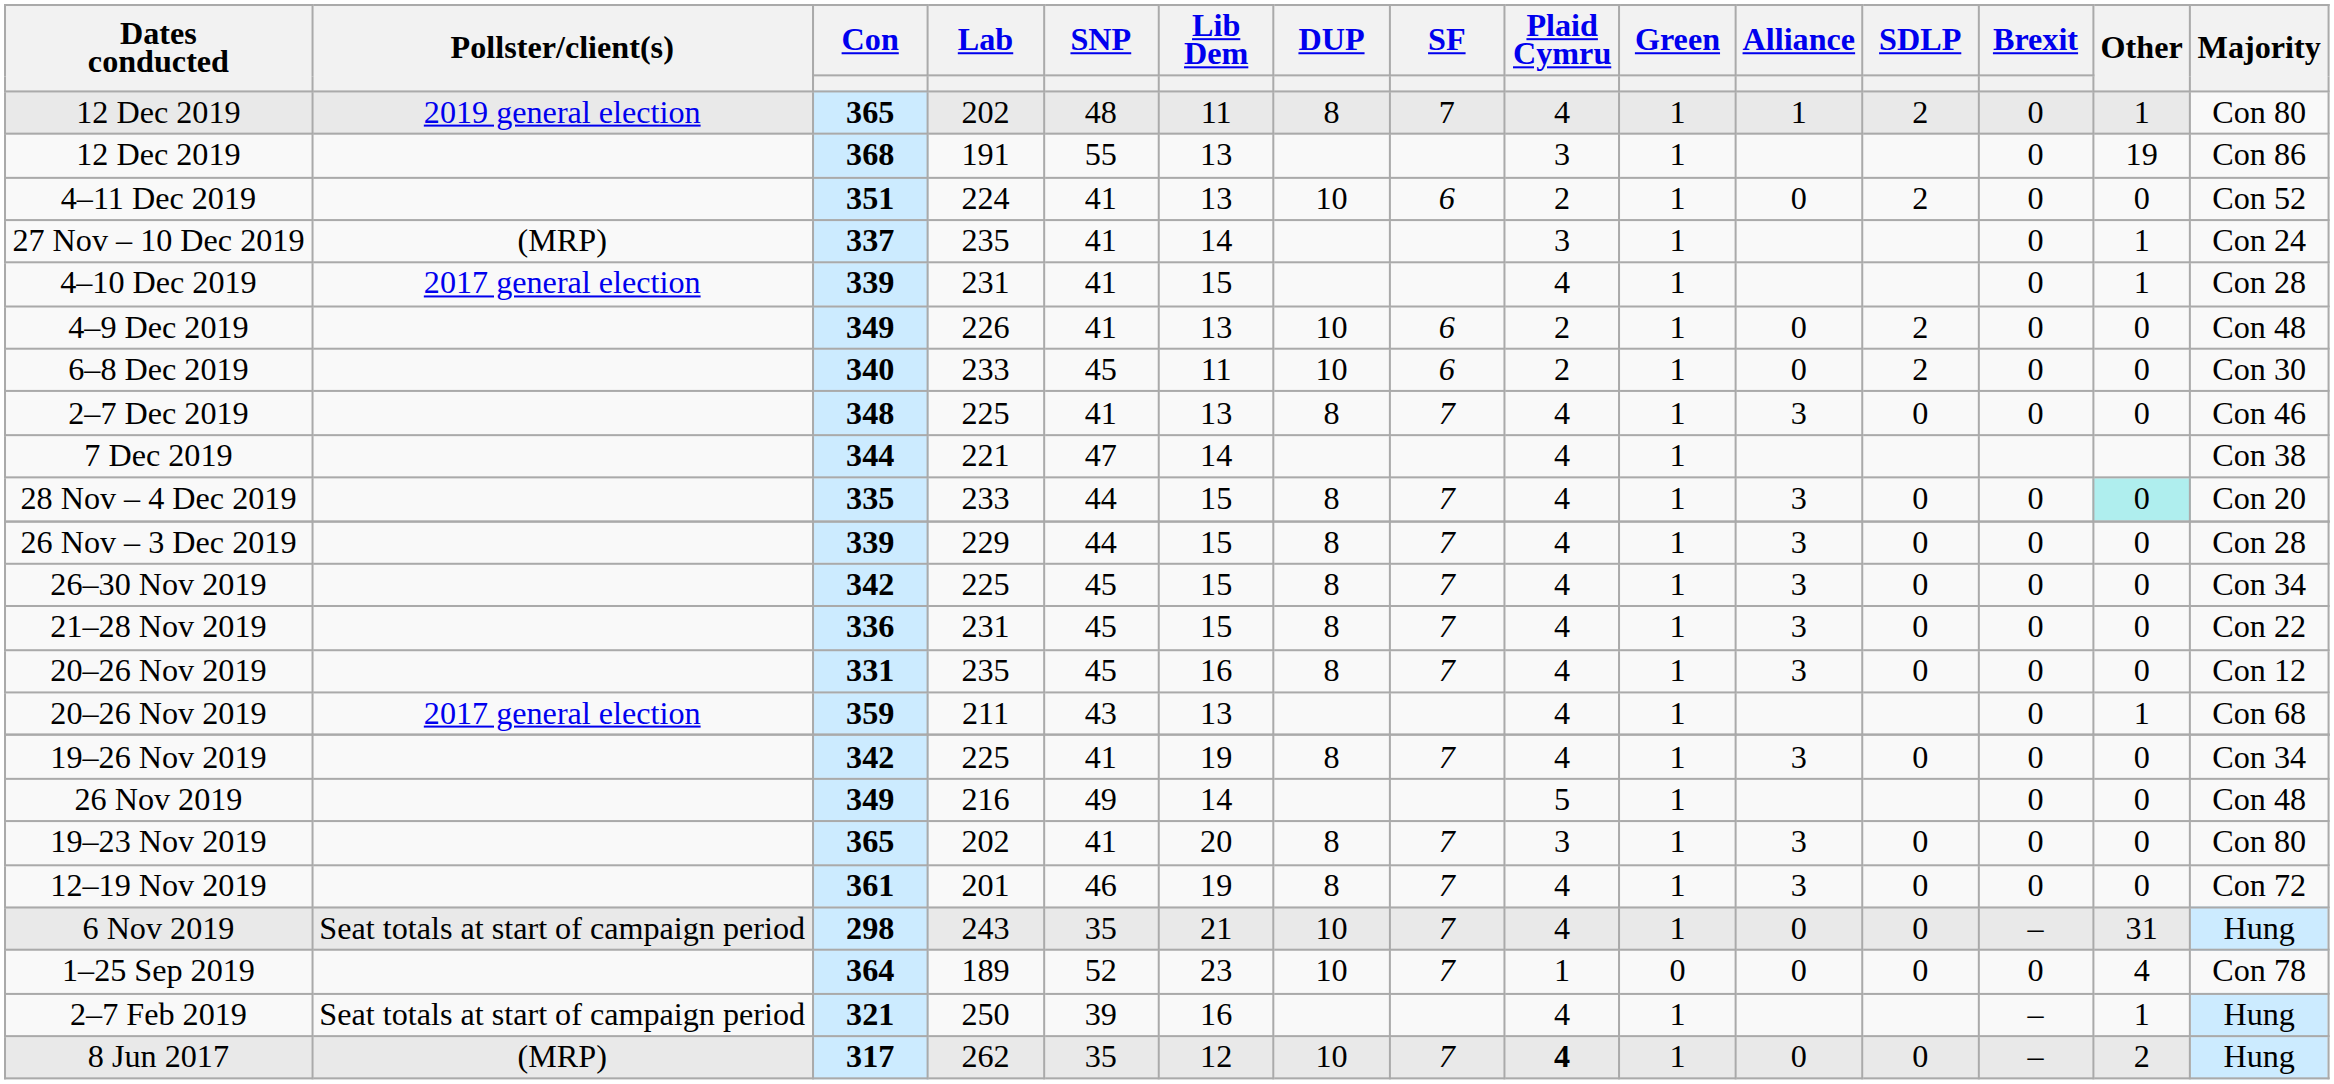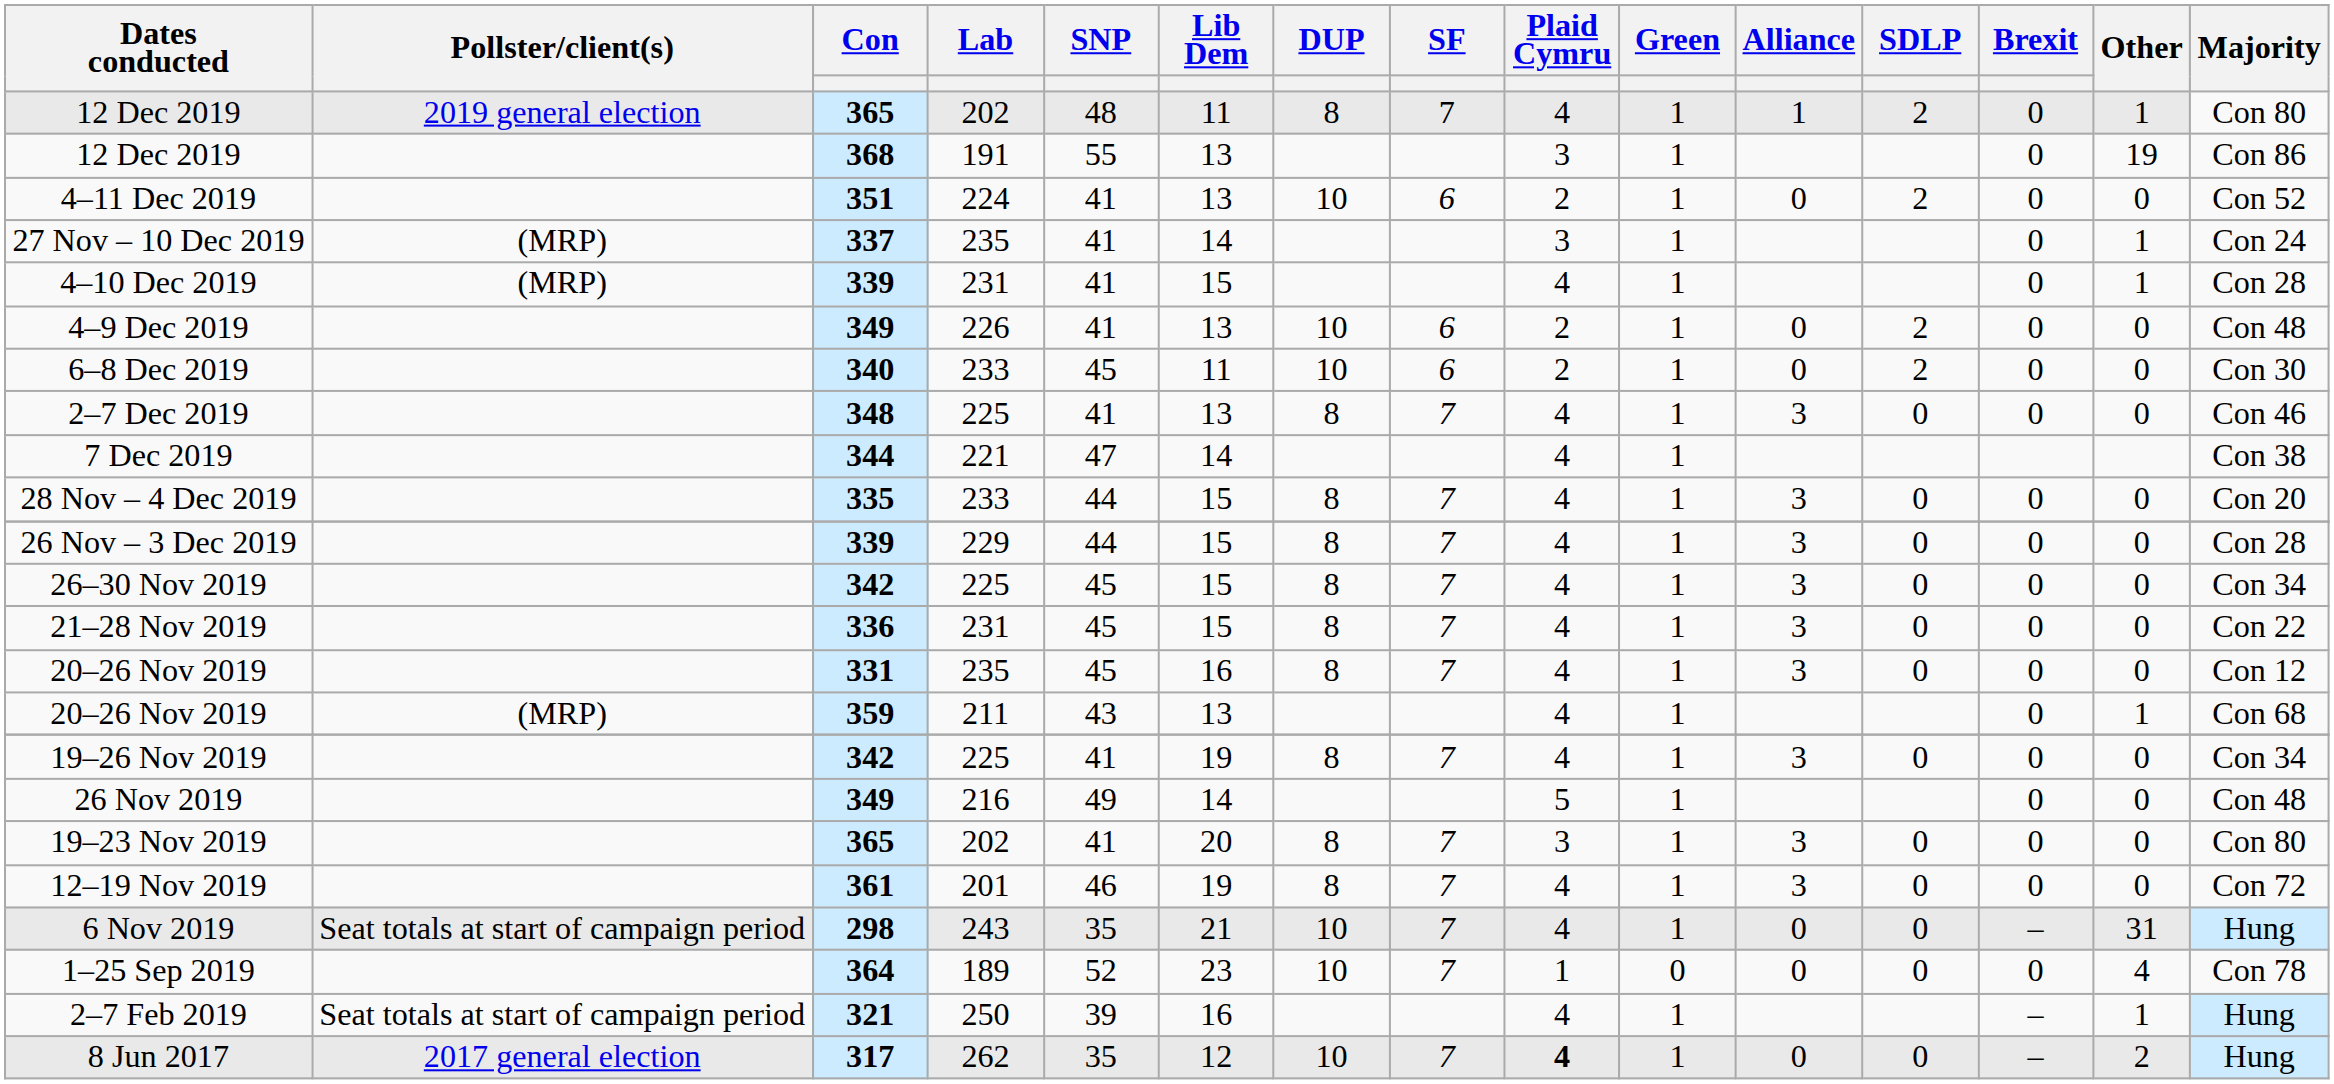4–10 Dec 2019 | Pollster/client(s): 2017 general election -> (MRP)
28 Nov – 4 Dec 2019 | Other: paleturquoise background -> no background
20–26 Nov 2019 / 359 | Pollster/client(s): 2017 general election -> (MRP)
8 Jun 2017 | Pollster/client(s): (MRP) -> 2017 general election
